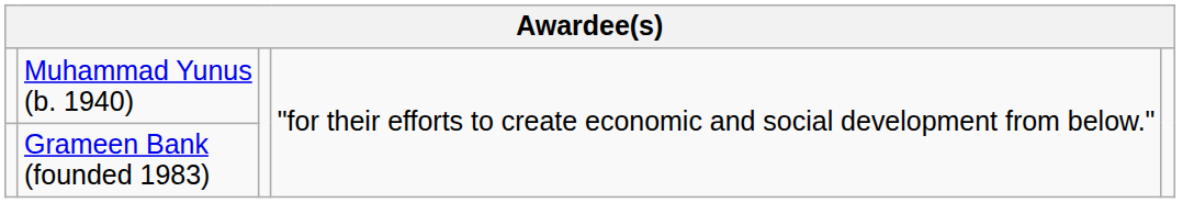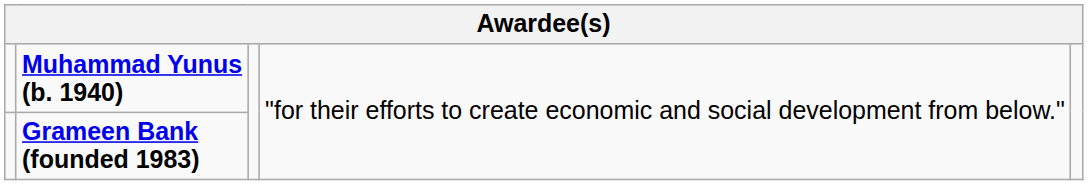Muhammad Yunus (b. 1940) | column 2: normal -> bold
Grameen Bank (founded 1983) | column 2: normal -> bold
